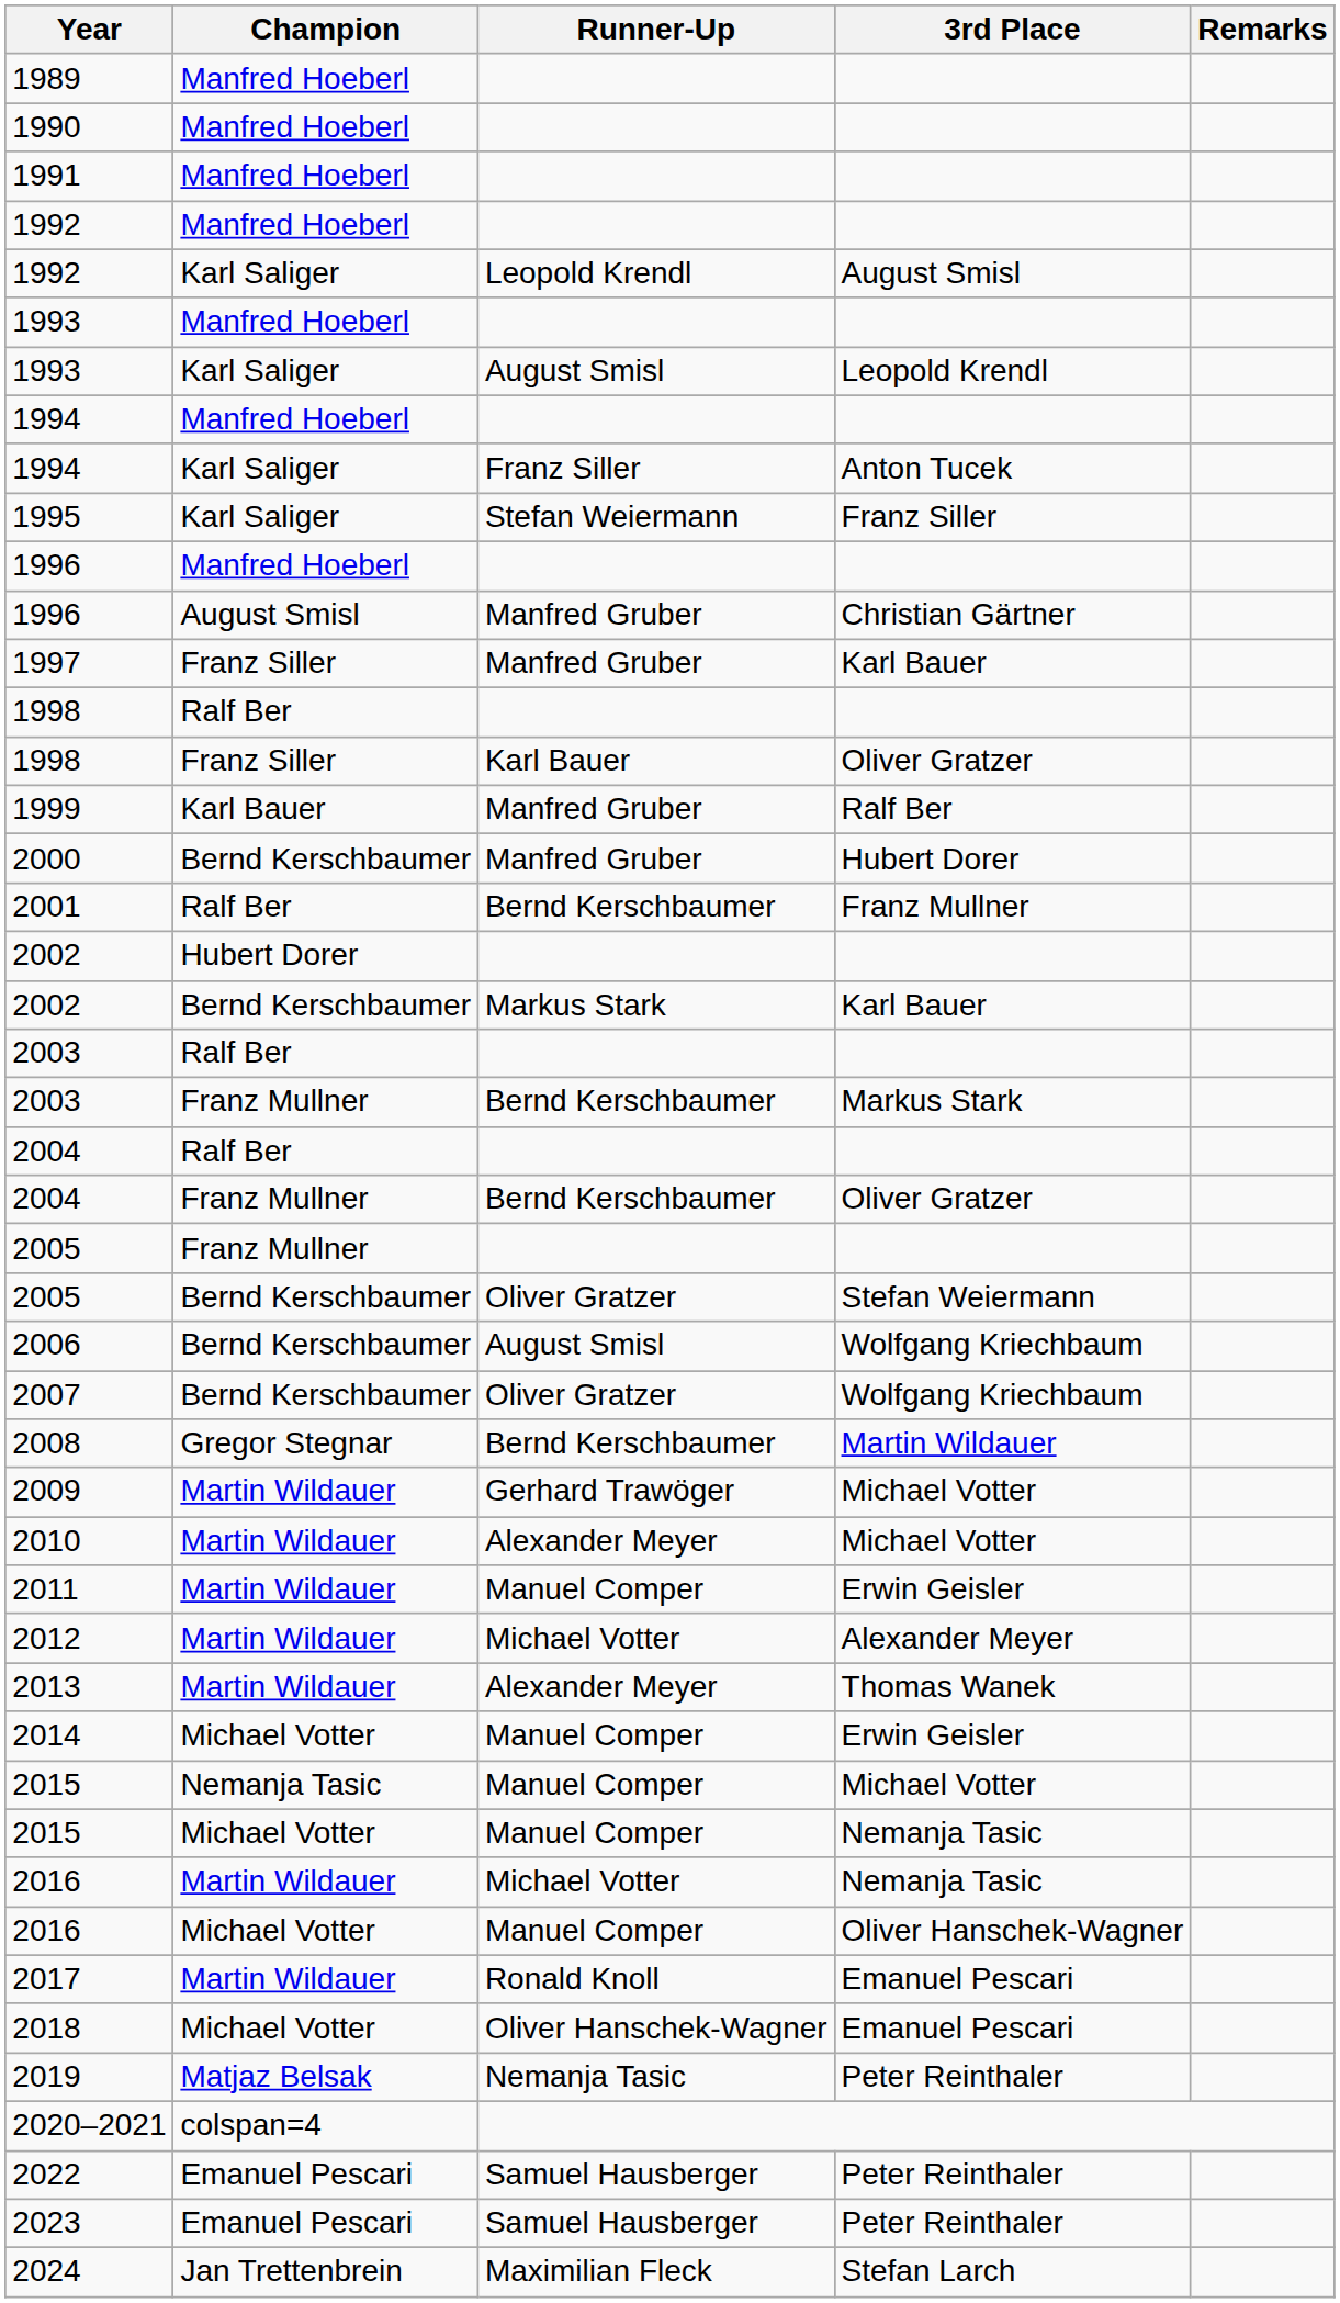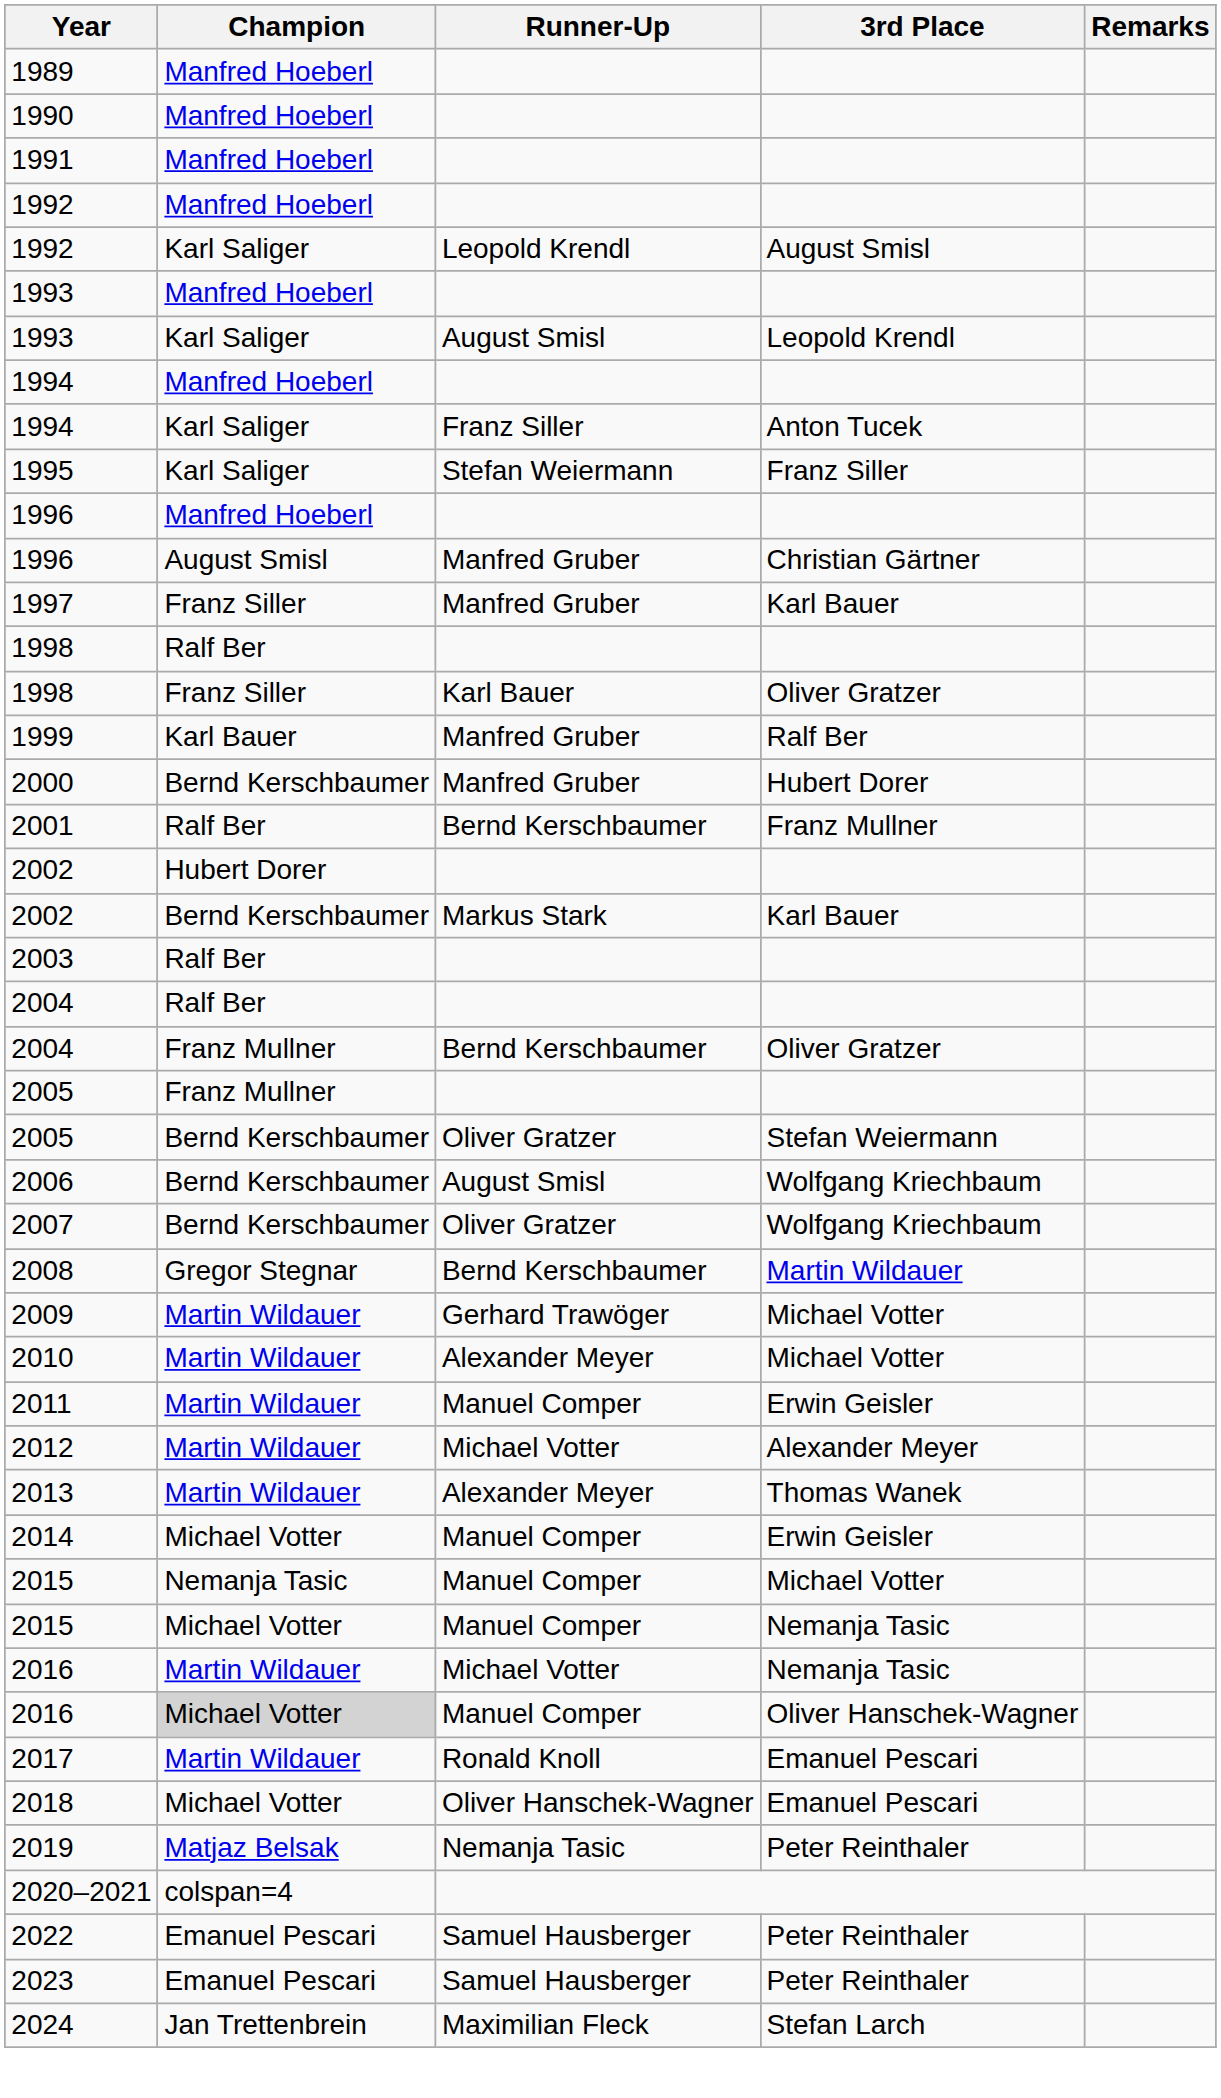- row: 2003 | Franz Mullner | Bernd Kerschbaumer | Markus Stark
2016 / Oliver Hanschek-Wagner | Champion: no background -> lightgrey background
